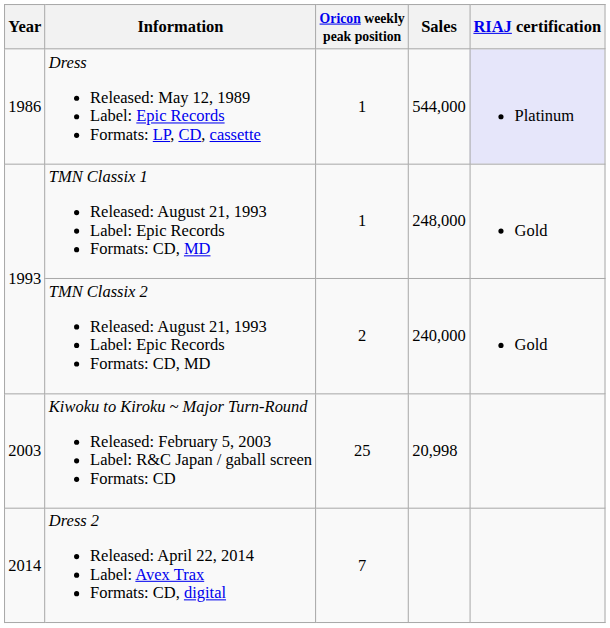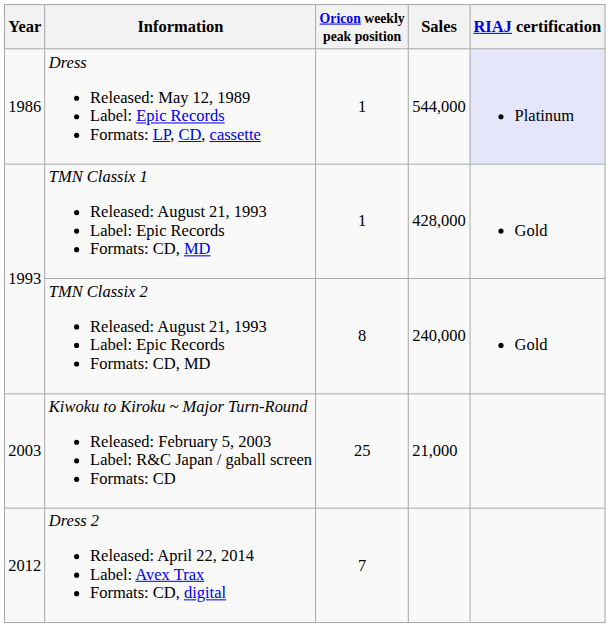row 3 | Sales: 248,000 -> 428,000
row 4 | Oricon weekly peak position: 2 -> 8
row 5 | Sales: 20,998 -> 21,000
row 6 | Year: 2014 -> 2012
